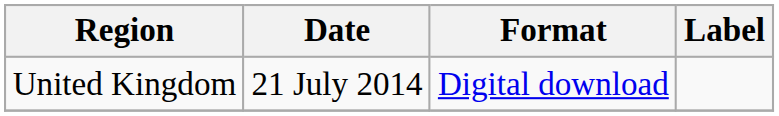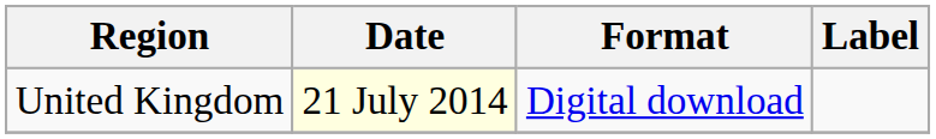United Kingdom | Date: no background -> lightyellow background
